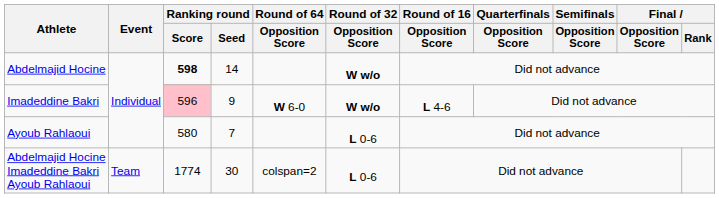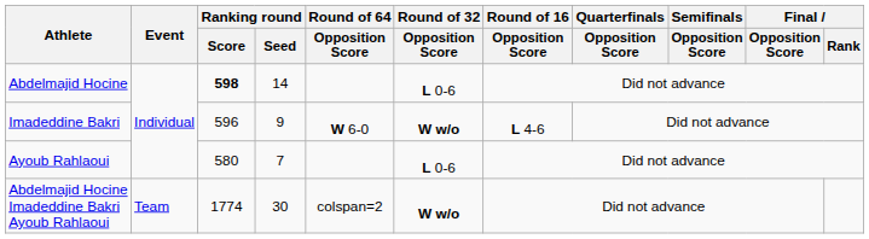Abdelmajid Hocine | Round of 32 / Opposition Score: W w/o -> L 0-6
Imadeddine Bakri | Ranking round / Score: pink background -> no background
Abdelmajid Hocine Imadeddine Bakri Ayoub Rahlaoui | Round of 32 / Opposition Score: L 0-6 -> W w/o
